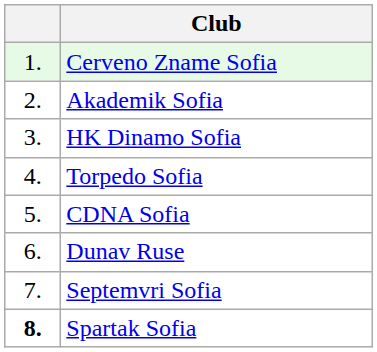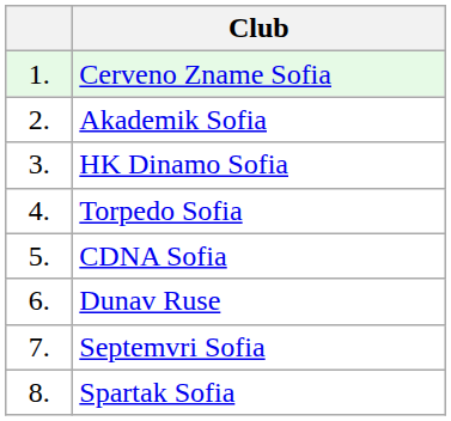Spartak Sofia | column 1: bold -> normal
